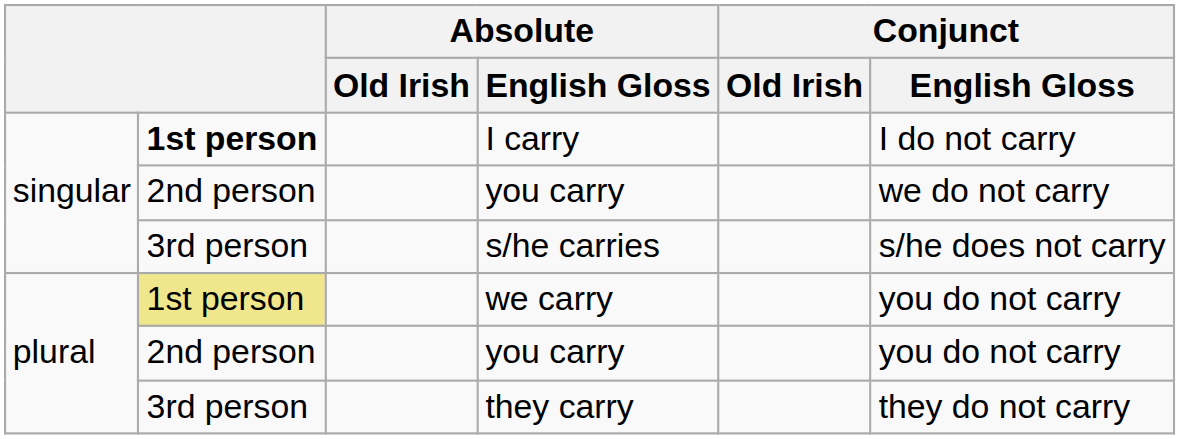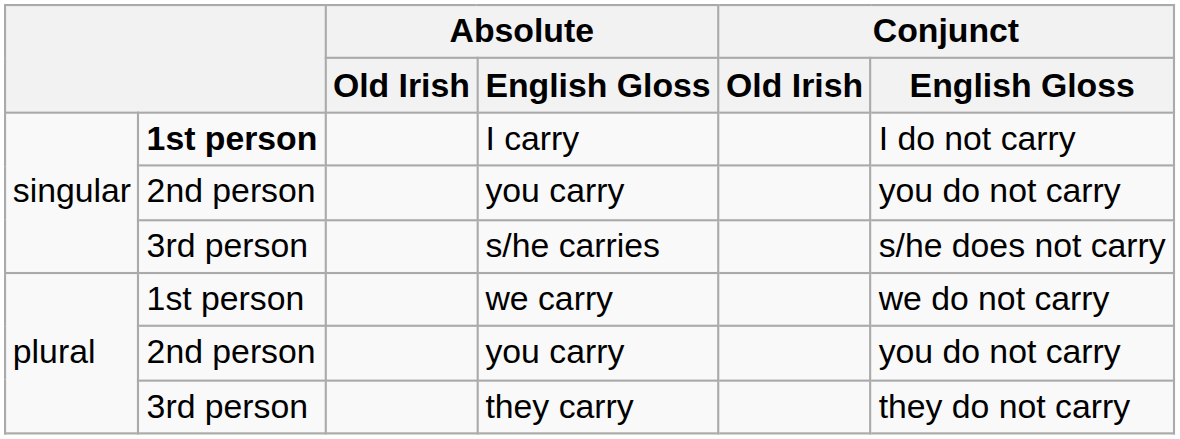singular / you carry | Conjunct / English Gloss: we do not carry -> you do not carry
we carry | column 2: khaki background -> no background
we carry | Conjunct / English Gloss: you do not carry -> we do not carry
